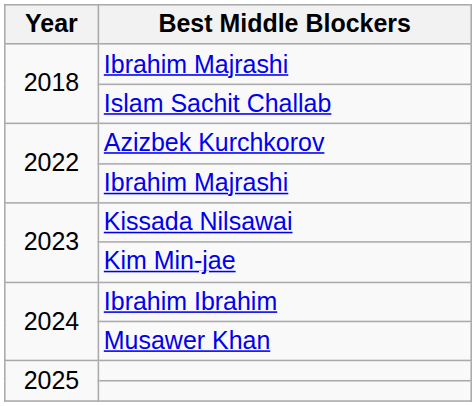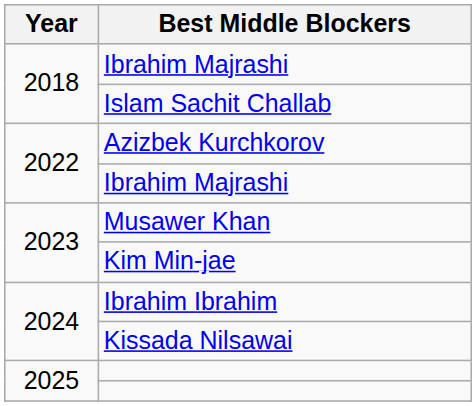row 6 | Best Middle Blockers: Kissada Nilsawai -> Musawer Khan
row 9 | Best Middle Blockers: Musawer Khan -> Kissada Nilsawai
